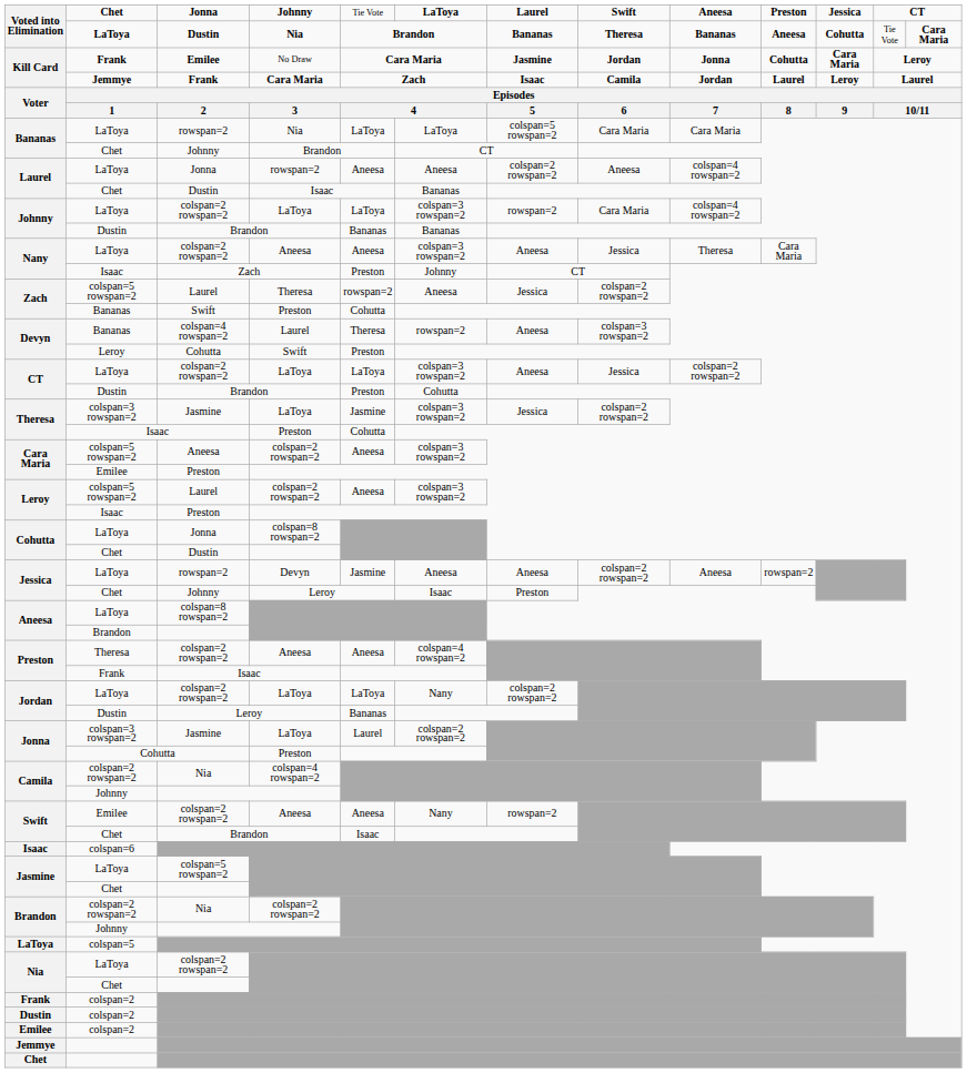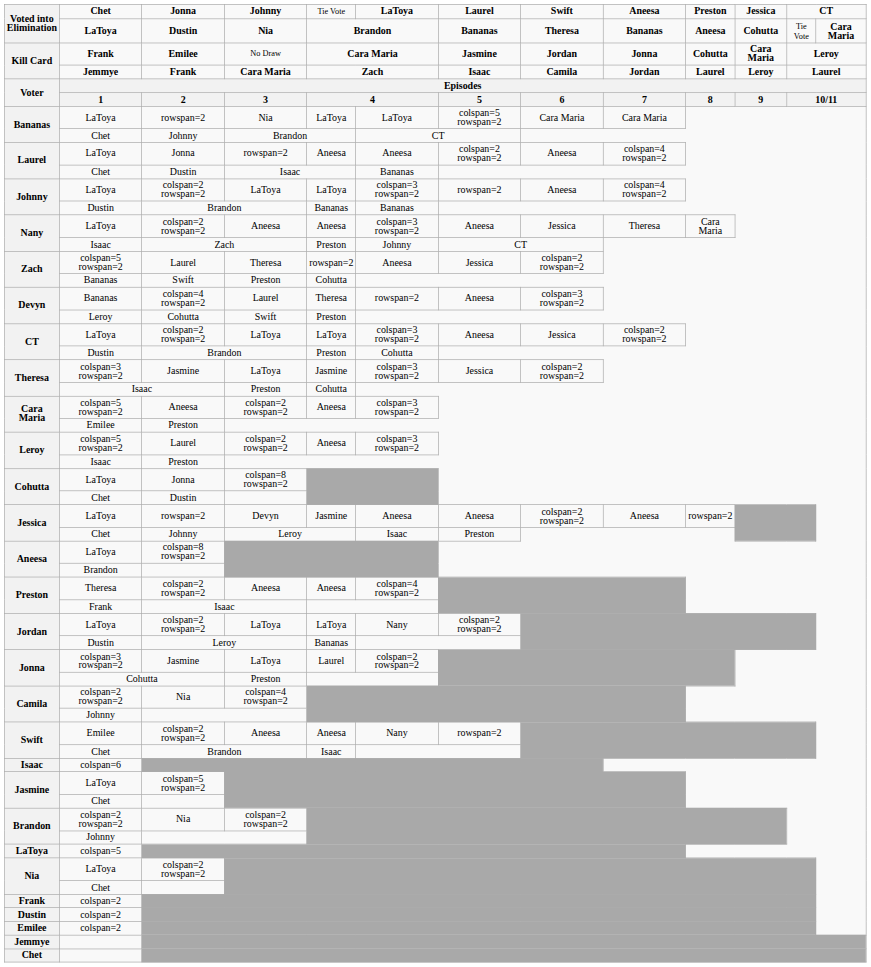Johnny / colspan=2 rowspan=2 | column 8: Cara Maria -> Aneesa
